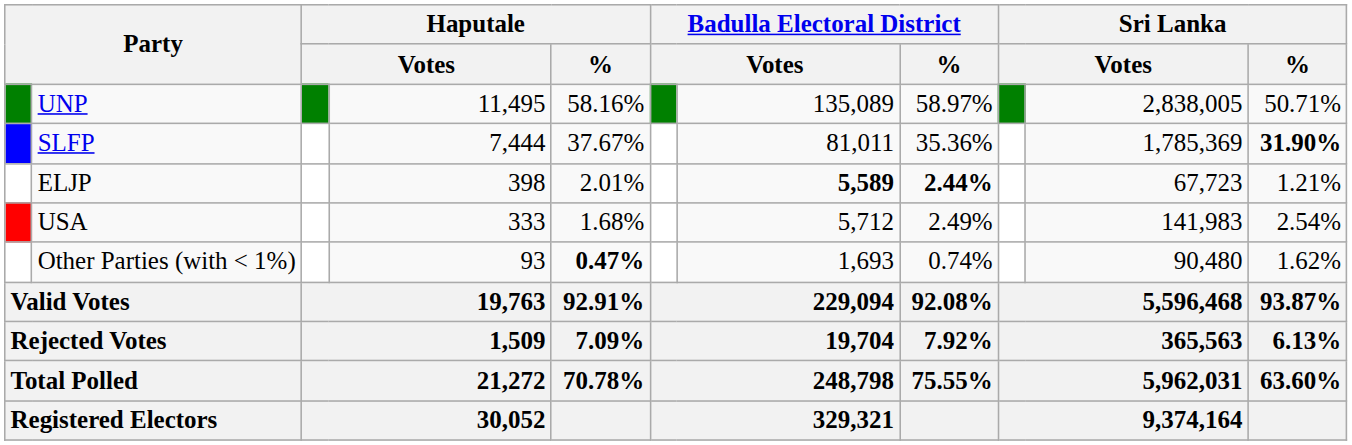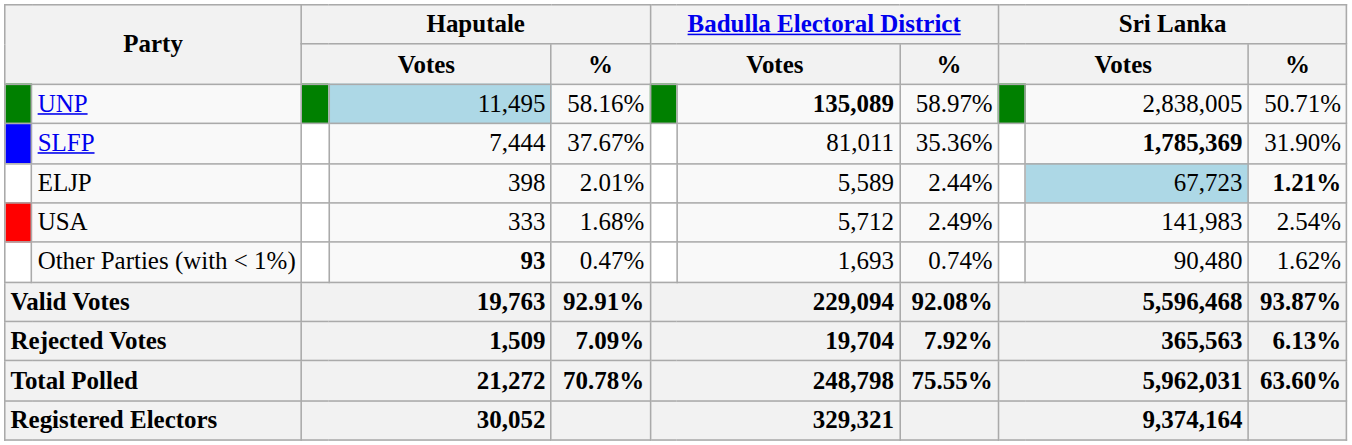UNP | column 4: no background -> lightblue background
UNP | column 7: normal -> bold
SLFP | column 10: normal -> bold
SLFP | Sri Lanka / %: bold -> normal
ELJP | column 7: bold -> normal
ELJP | Badulla Electoral District / %: bold -> normal
ELJP | column 10: no background -> lightblue background
ELJP | Sri Lanka / %: normal -> bold
Other Parties (with < 1%) | column 4: normal -> bold
Other Parties (with < 1%) | Haputale / %: bold -> normal
